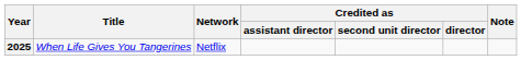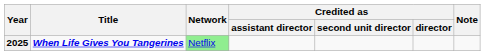2025 | Title: normal -> bold
2025 | Network: no background -> lightgreen background
